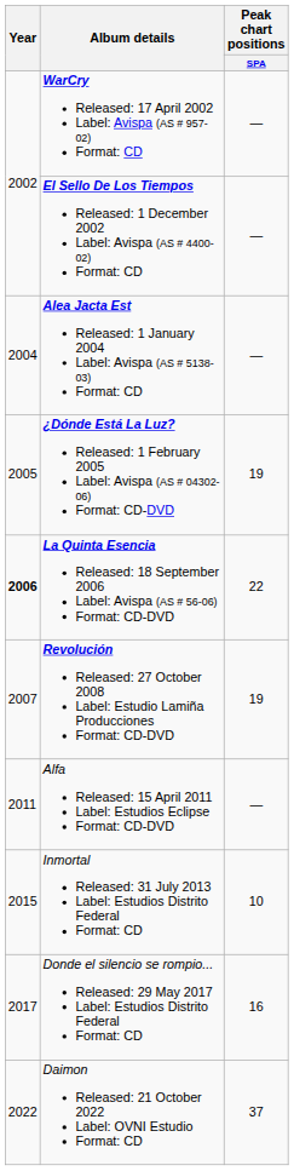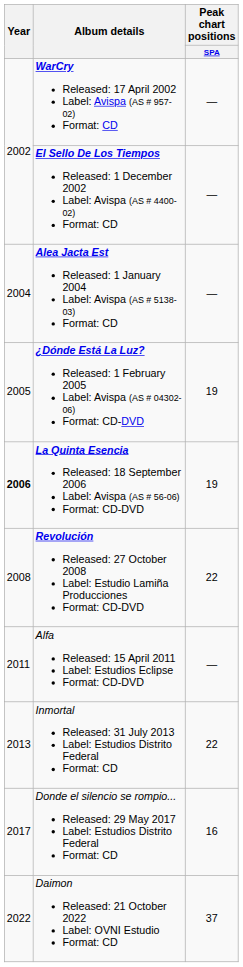row 7 | Peak chart positions / SPA: 22 -> 19
row 8 | Year: 2007 -> 2008
row 8 | Peak chart positions / SPA: 19 -> 22
row 10 | Year: 2015 -> 2013
row 10 | Peak chart positions / SPA: 10 -> 22
